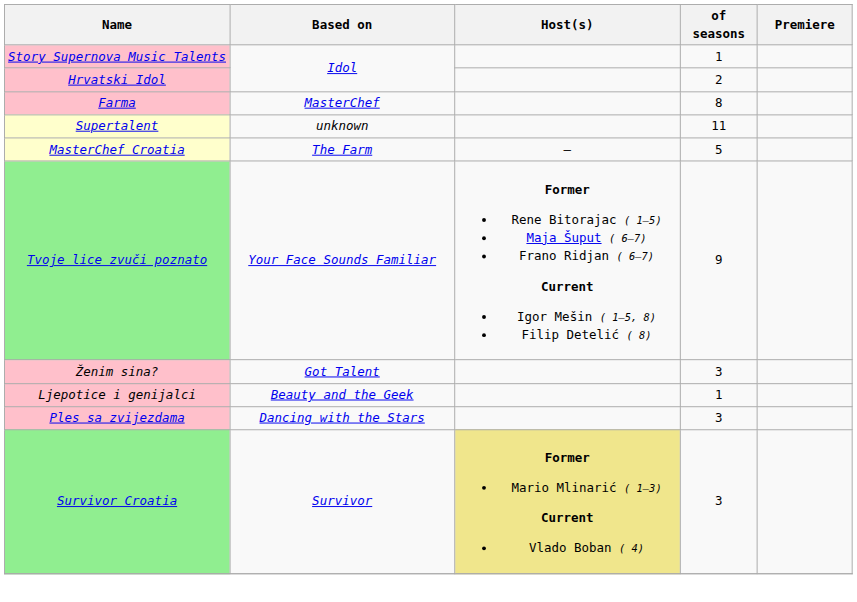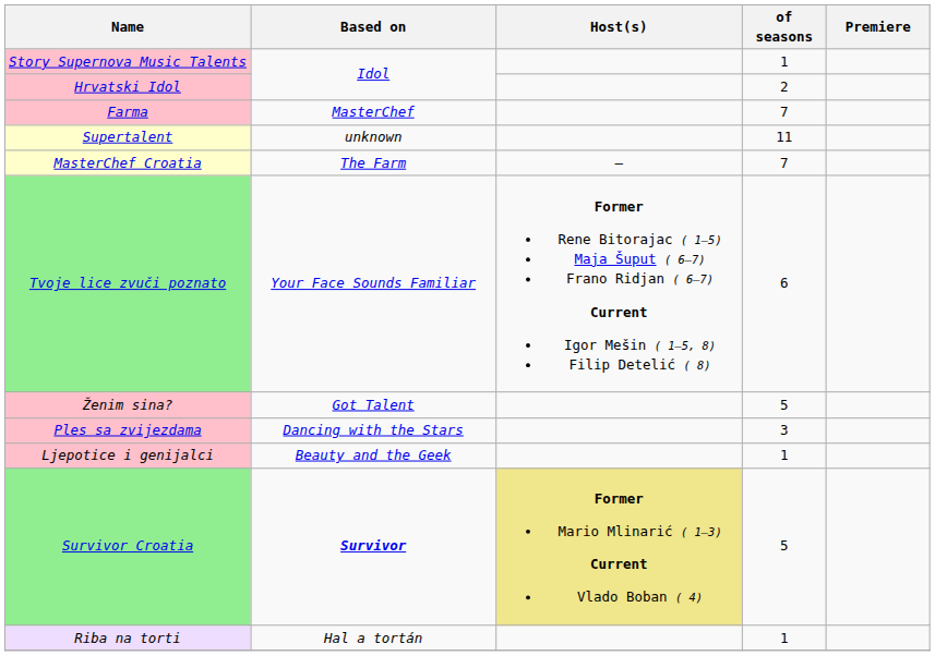Farma | of seasons: 8 -> 7
MasterChef Croatia | of seasons: 5 -> 7
Tvoje lice zvuči poznato | of seasons: 9 -> 6
Ženim sina? | of seasons: 3 -> 5
rows swapped: Ples sa zvijezdama <-> Ljepotice i genijalci
Survivor Croatia | Based on: normal -> bold
Survivor Croatia | of seasons: 3 -> 5
+ row: Riba na torti | Hal a tortán | 1
